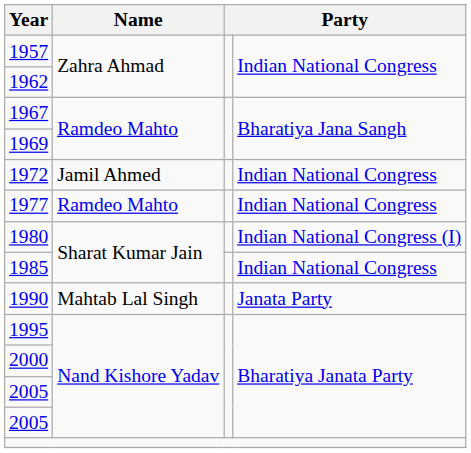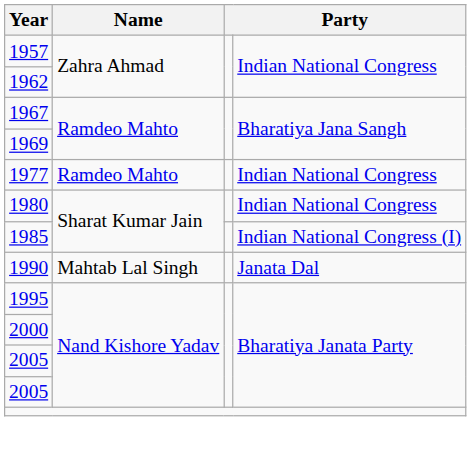- row: 1972 | Jamil Ahmed | Indian National Congress
1980 | column 4: Indian National Congress (I) -> Indian National Congress
1985 | column 4: Indian National Congress -> Indian National Congress (I)
1990 | column 4: Janata Party -> Janata Dal
